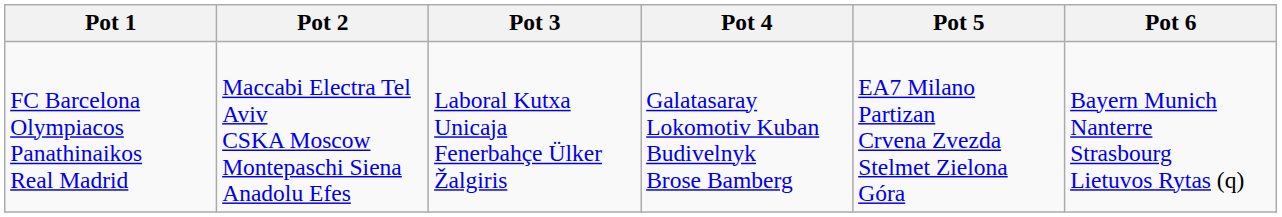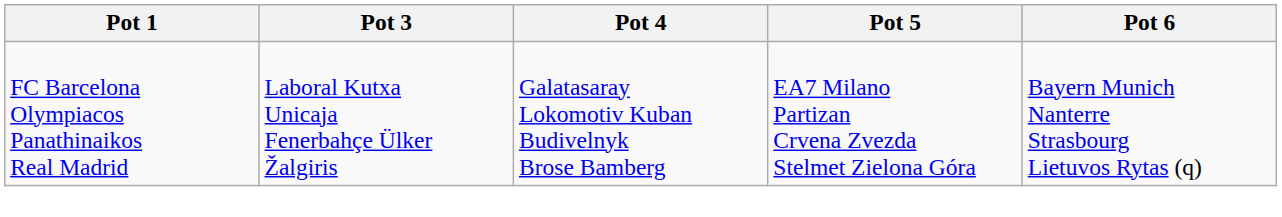- column: Pot 2 | Maccabi Electra Tel Aviv CSKA Moscow Montepaschi Siena Anadolu Efes
